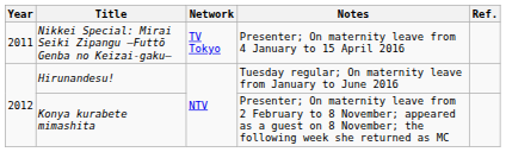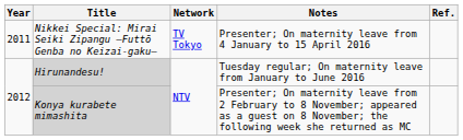Hirunandesu! | Title: no background -> lightgrey background
Konya kurabete mimashita | Title: no background -> lightgrey background
